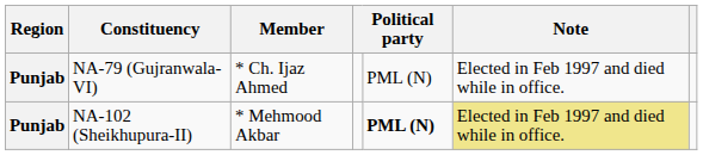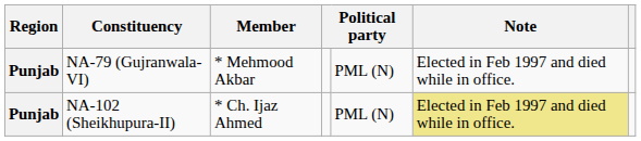NA-79 (Gujranwala-VI) | Member: * Ch. Ijaz Ahmed -> * Mehmood Akbar
NA-102 (Sheikhupura-II) | Member: * Mehmood Akbar -> * Ch. Ijaz Ahmed
NA-102 (Sheikhupura-II) | column 5: bold -> normal
